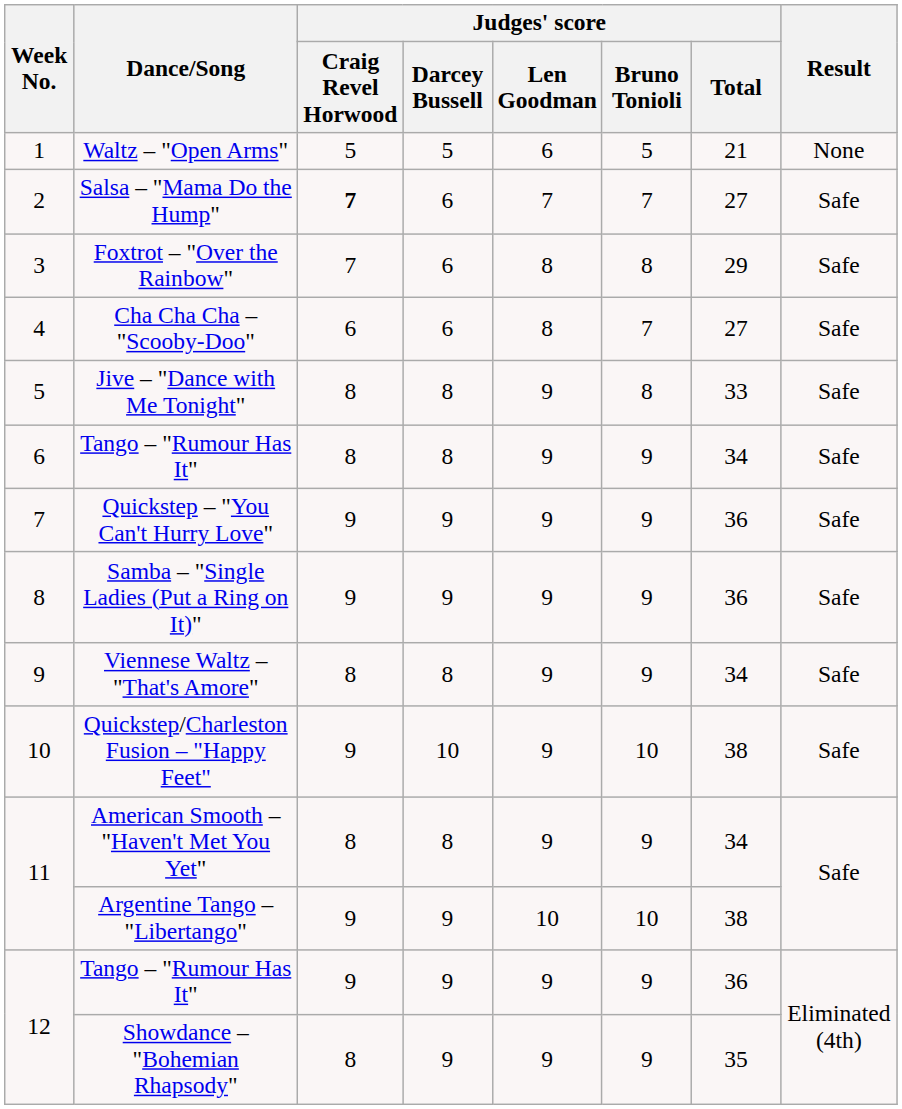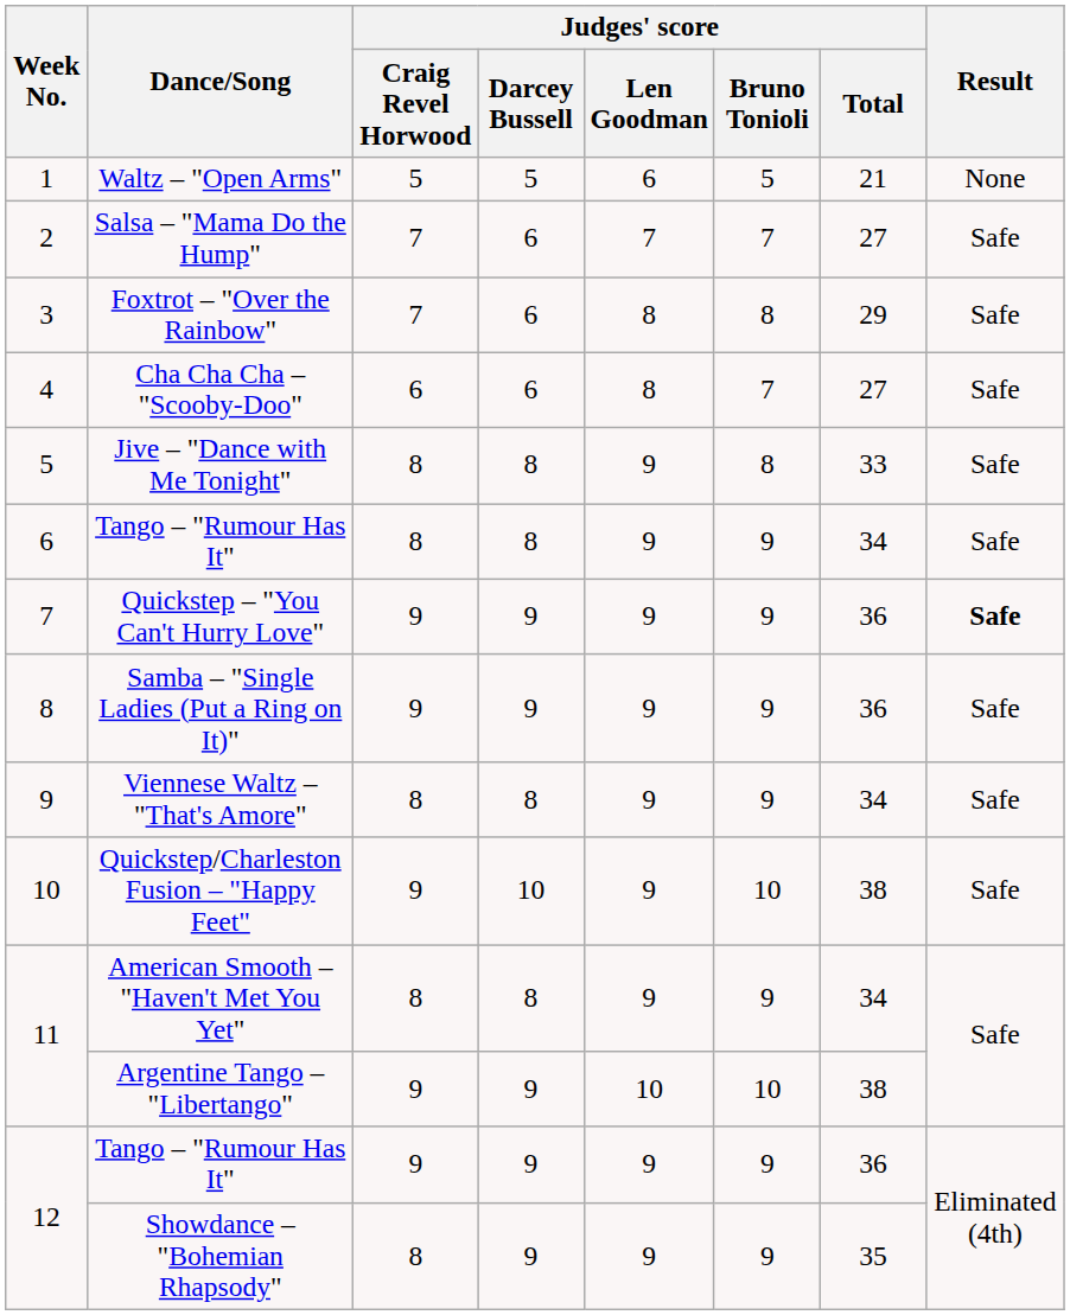Salsa – "Mama Do the Hump" | Judges' score / Craig Revel Horwood: bold -> normal
Quickstep – "You Can't Hurry Love" | Result: normal -> bold
